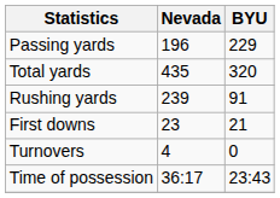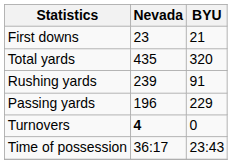rows swapped: First downs <-> Passing yards
Turnovers | Nevada: normal -> bold
